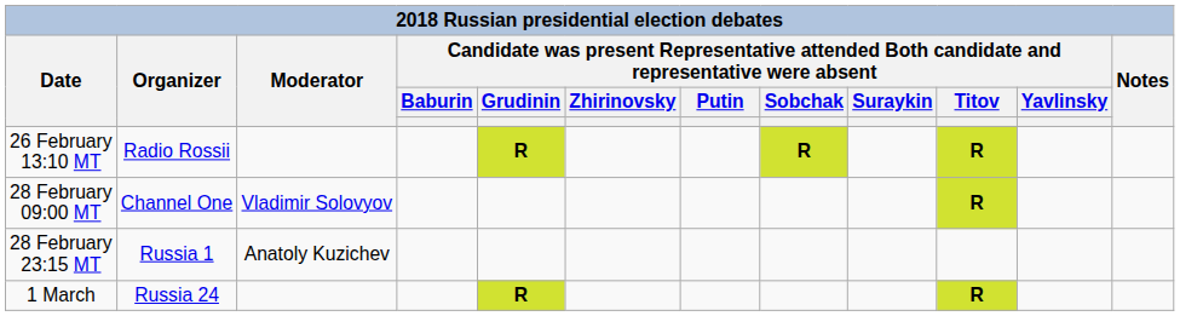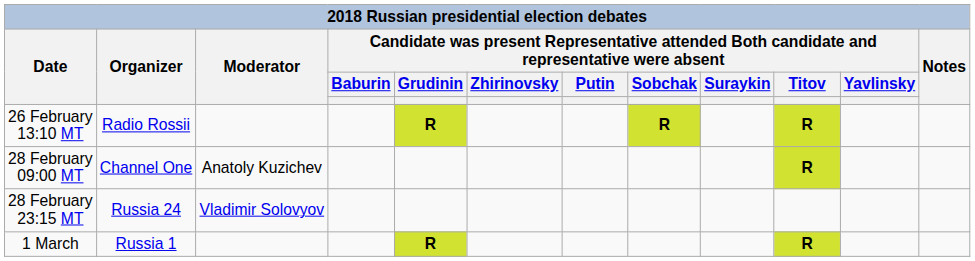28 February 09:00 MT | Moderator: Vladimir Solovyov -> Anatoly Kuzichev
28 February 23:15 MT | Organizer: Russia 1 -> Russia 24
28 February 23:15 MT | Moderator: Anatoly Kuzichev -> Vladimir Solovyov
1 March | Organizer: Russia 24 -> Russia 1
